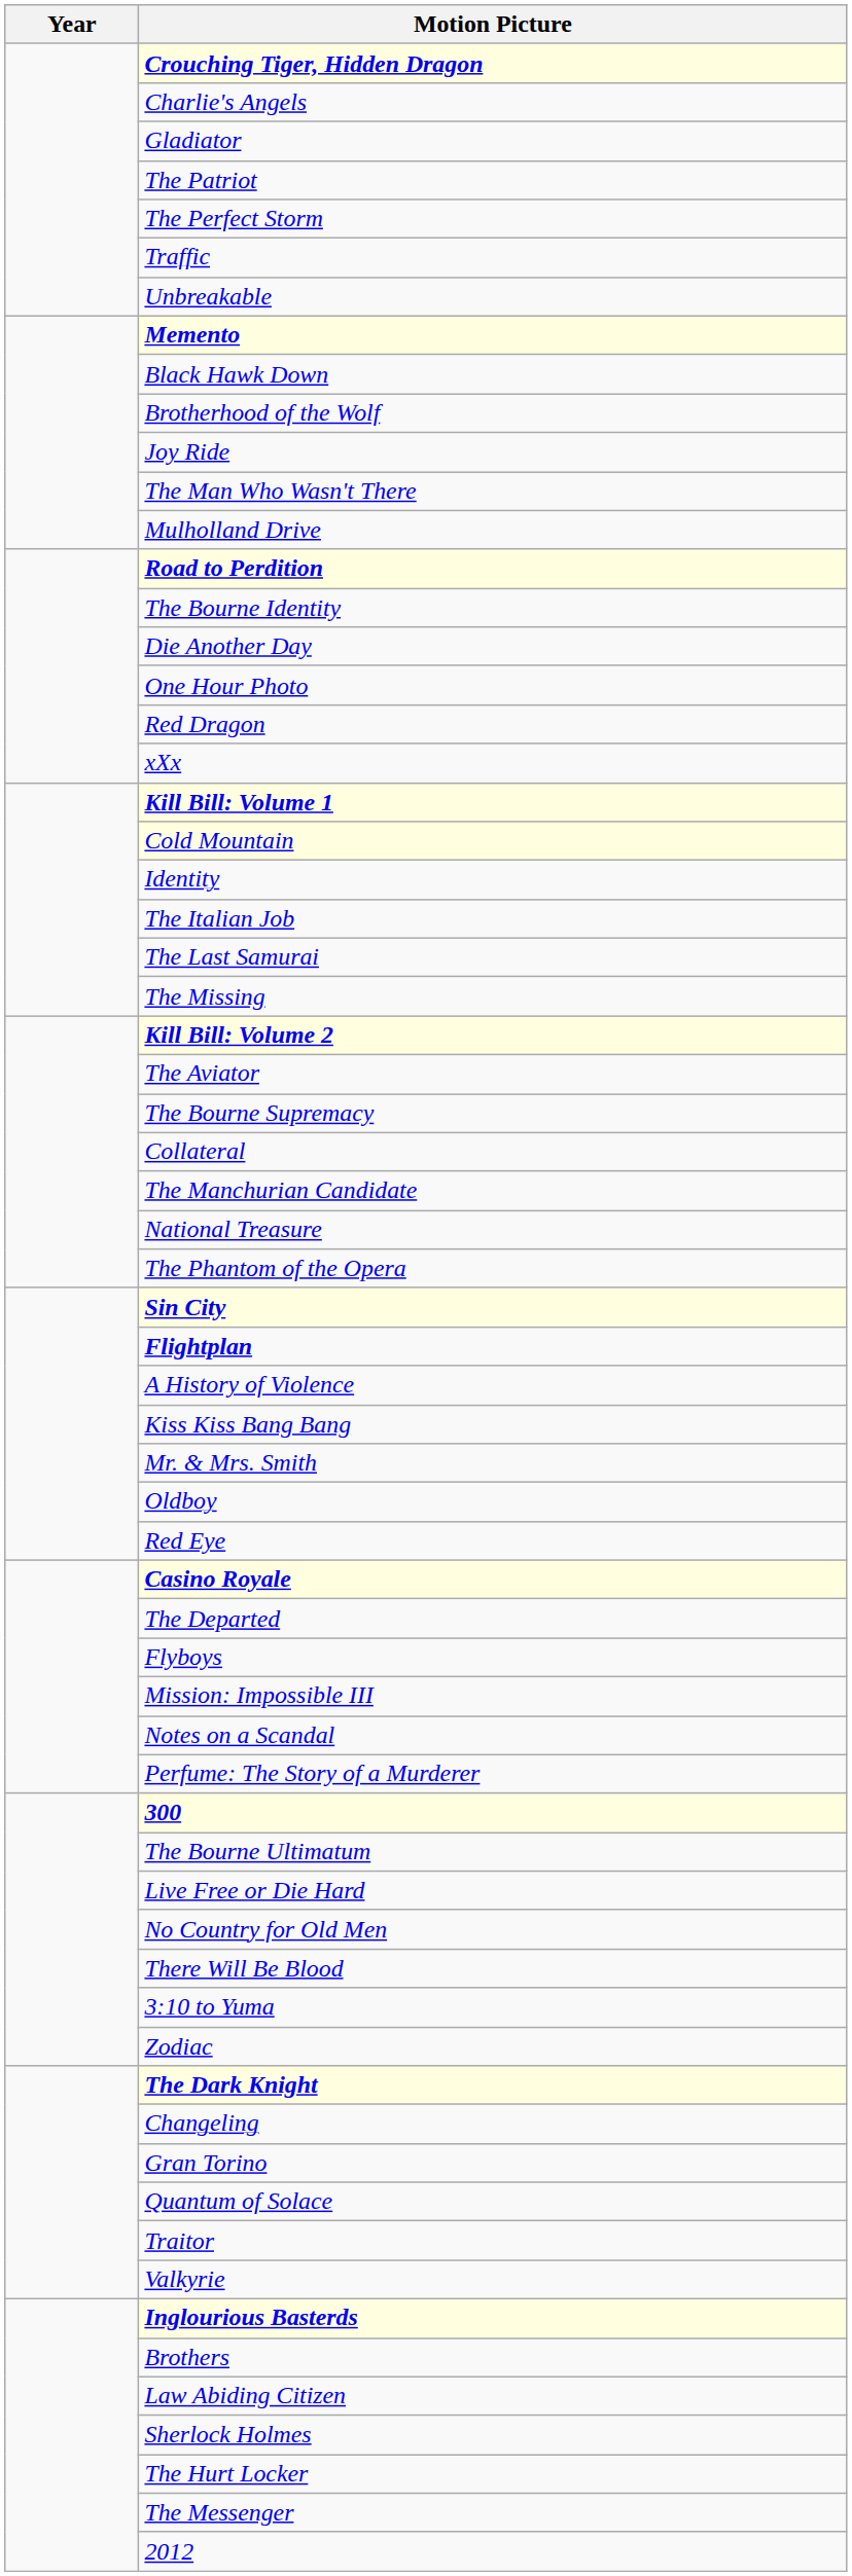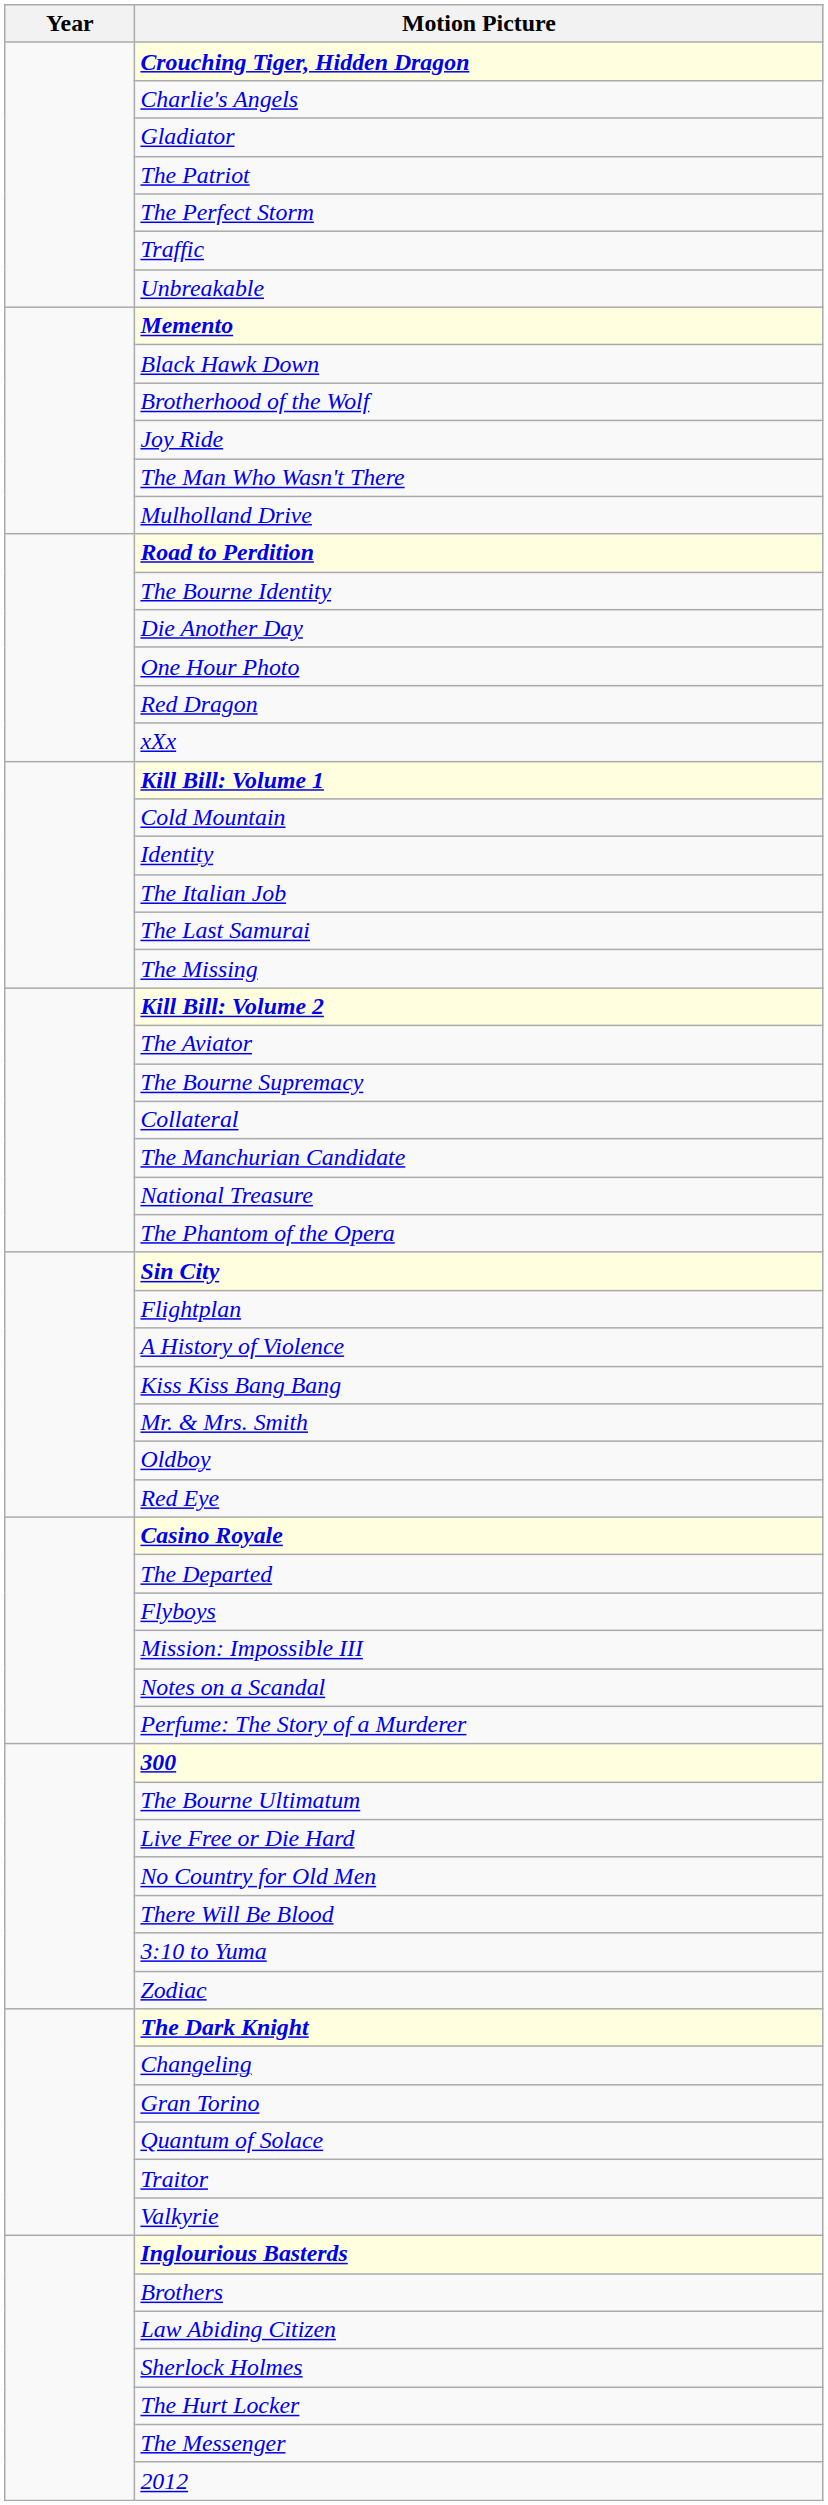Cold Mountain | Motion Picture: lightyellow background -> no background
Flightplan | Motion Picture: bold -> normal
